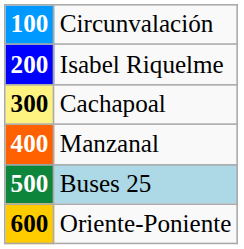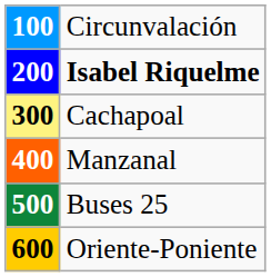Isabel Riquelme | column 2: normal -> bold
Buses 25 | column 2: lightblue background -> no background
